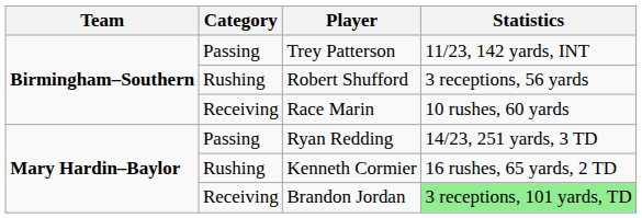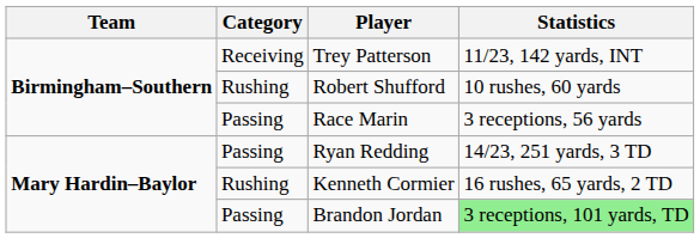Trey Patterson | Category: Passing -> Receiving
Robert Shufford | Statistics: 3 receptions, 56 yards -> 10 rushes, 60 yards
Race Marin | Category: Receiving -> Passing
Race Marin | Statistics: 10 rushes, 60 yards -> 3 receptions, 56 yards
Brandon Jordan | Category: Receiving -> Passing
